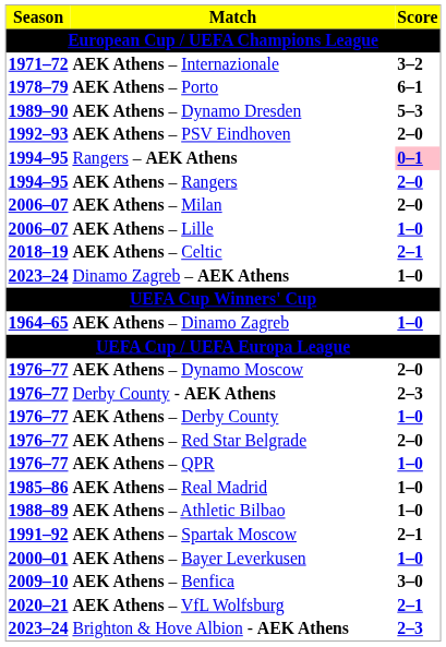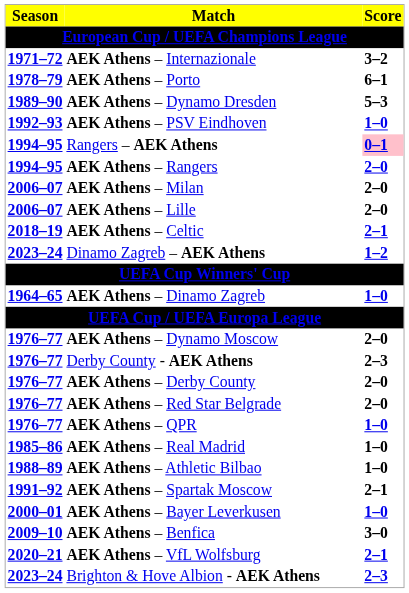AEK Athens – PSV Eindhoven | Score: 2–0 -> 1–0
AEK Athens – Lille | Score: 1–0 -> 2–0
Dinamo Zagreb – AEK Athens | Score: 1–0 -> 1–2
AEK Athens – Derby County | Score: 1–0 -> 2–0
